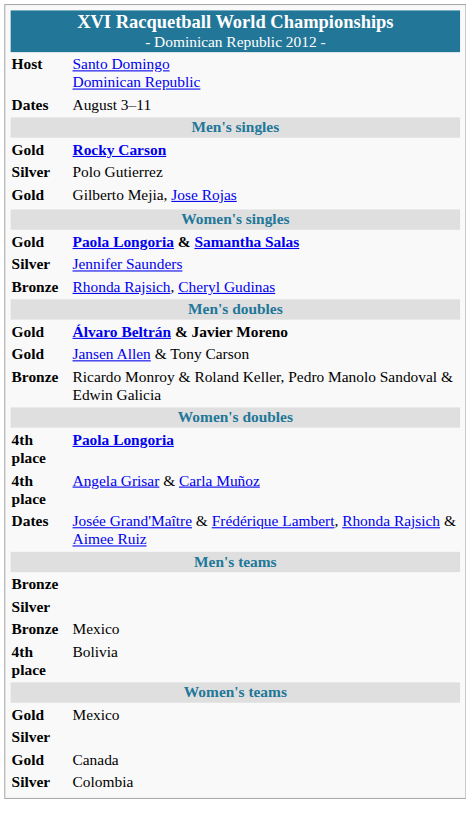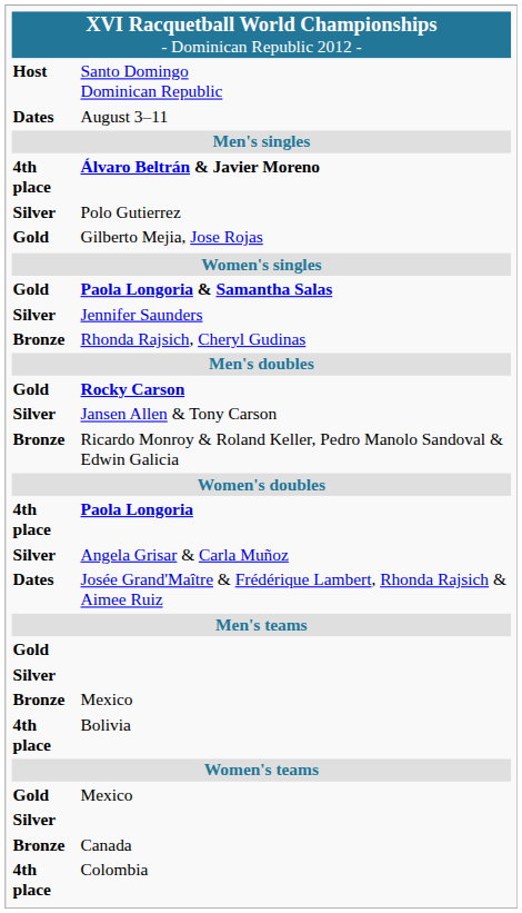row 5 | column 1: Gold -> 4th place
row 5 | column 2: Rocky Carson -> Álvaro Beltrán & Javier Moreno
row 13 | column 2: Álvaro Beltrán & Javier Moreno -> Rocky Carson
row 14 | column 1: Gold -> Silver
row 18 | column 1: 4th place -> Silver
row 21 | column 1: Bronze -> Gold
row 28 | column 1: Gold -> Bronze
row 29 | column 1: Silver -> 4th place
